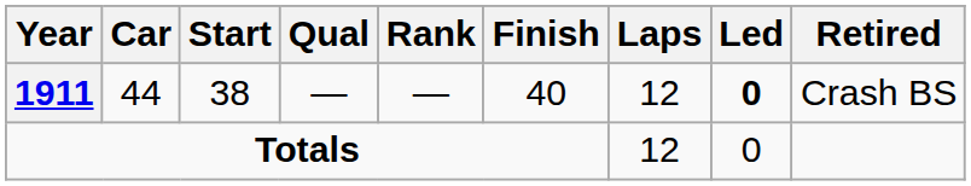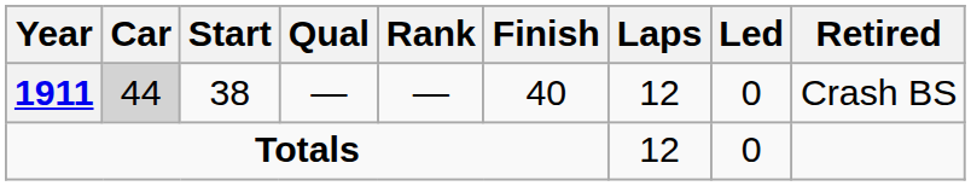1911 | Car: no background -> lightgrey background
1911 | Led: bold -> normal
